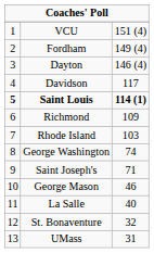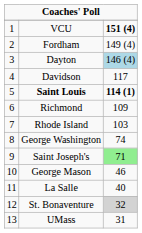VCU | column 3: normal -> bold
Dayton | column 3: no background -> lightblue background
Saint Louis | column 1: bold -> normal
Saint Joseph's | column 3: no background -> lightgreen background
St. Bonaventure | column 3: no background -> lightgrey background
